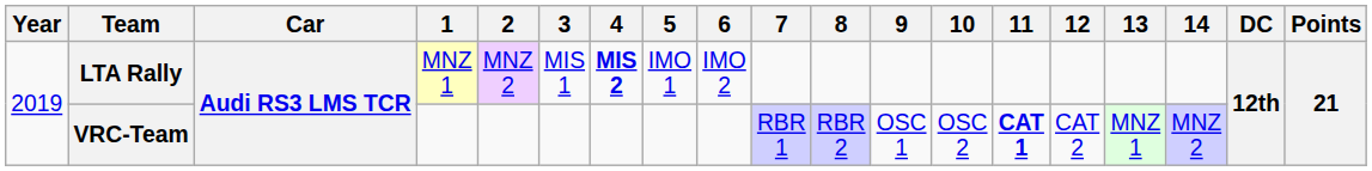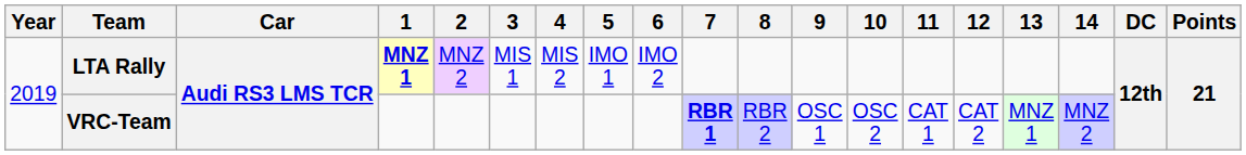LTA Rally | 1: normal -> bold
LTA Rally | 4: bold -> normal
VRC-Team | 7: normal -> bold
VRC-Team | 11: bold -> normal
